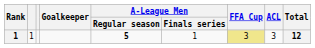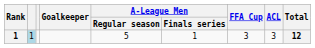row 3 | column 2: no background -> lightblue background
row 3 | A-League Men / Regular season: bold -> normal
row 3 | FFA Cup: khaki background -> no background
